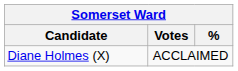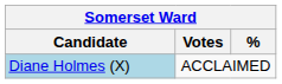Diane Holmes (X) | Candidate: no background -> lightblue background
